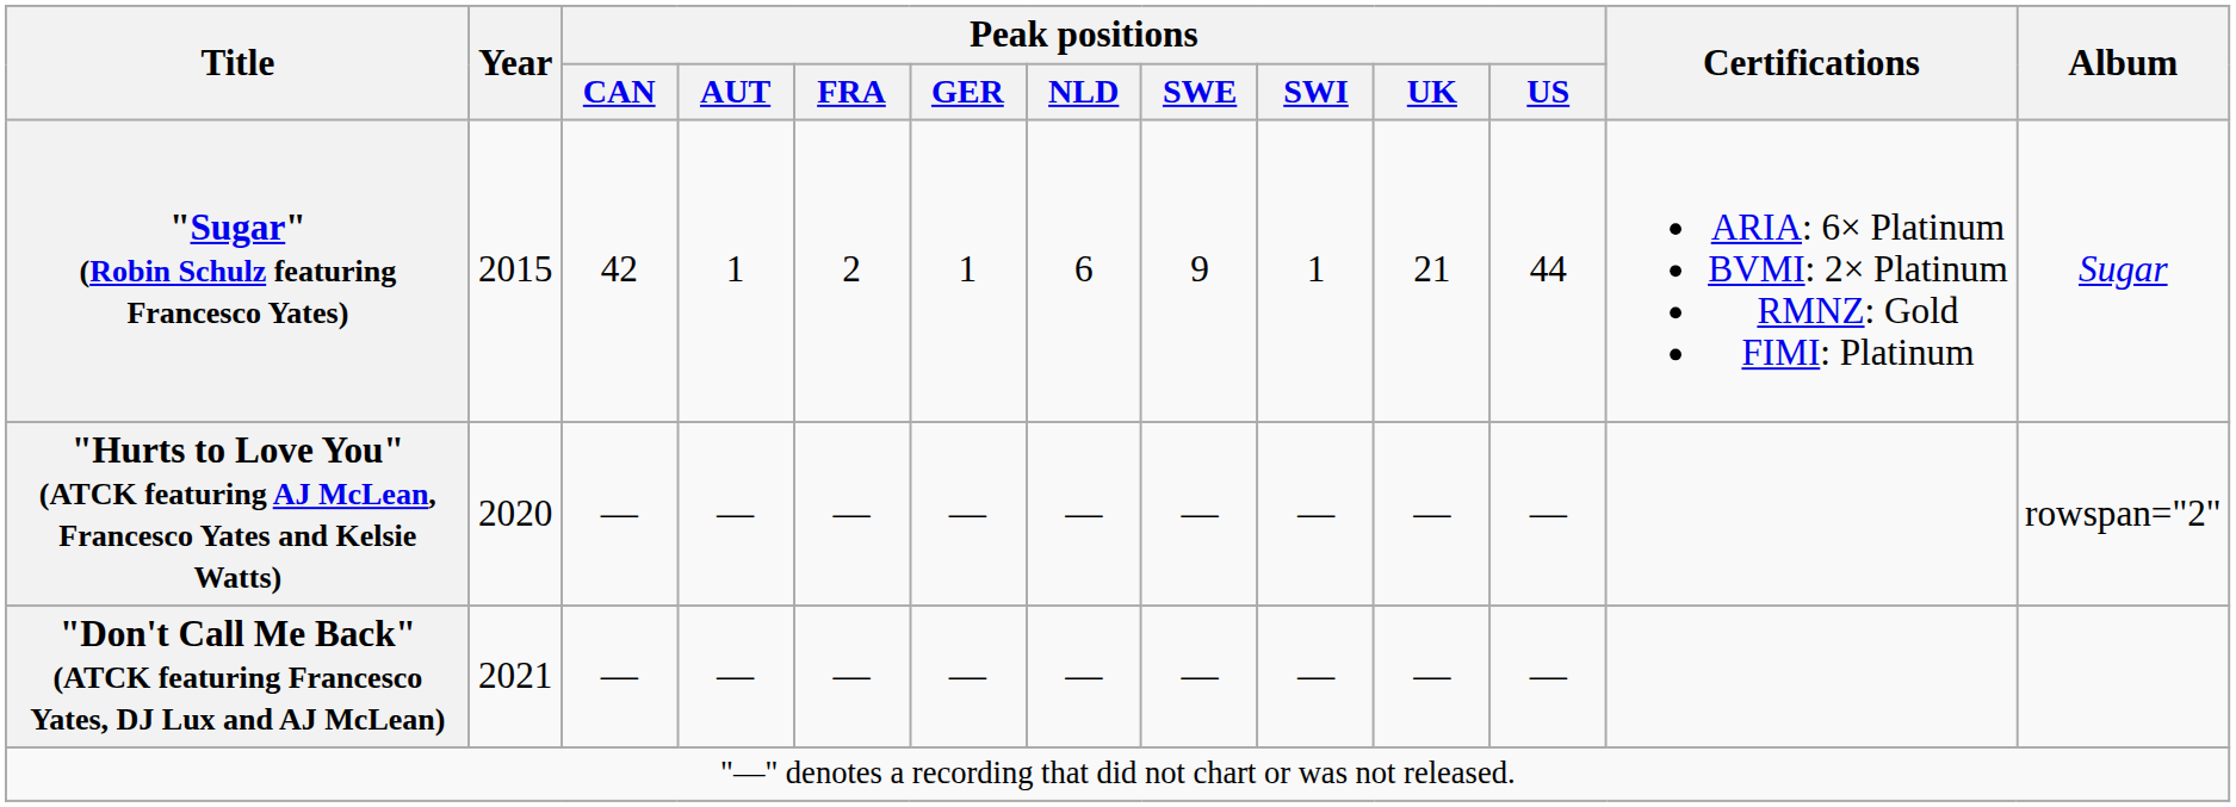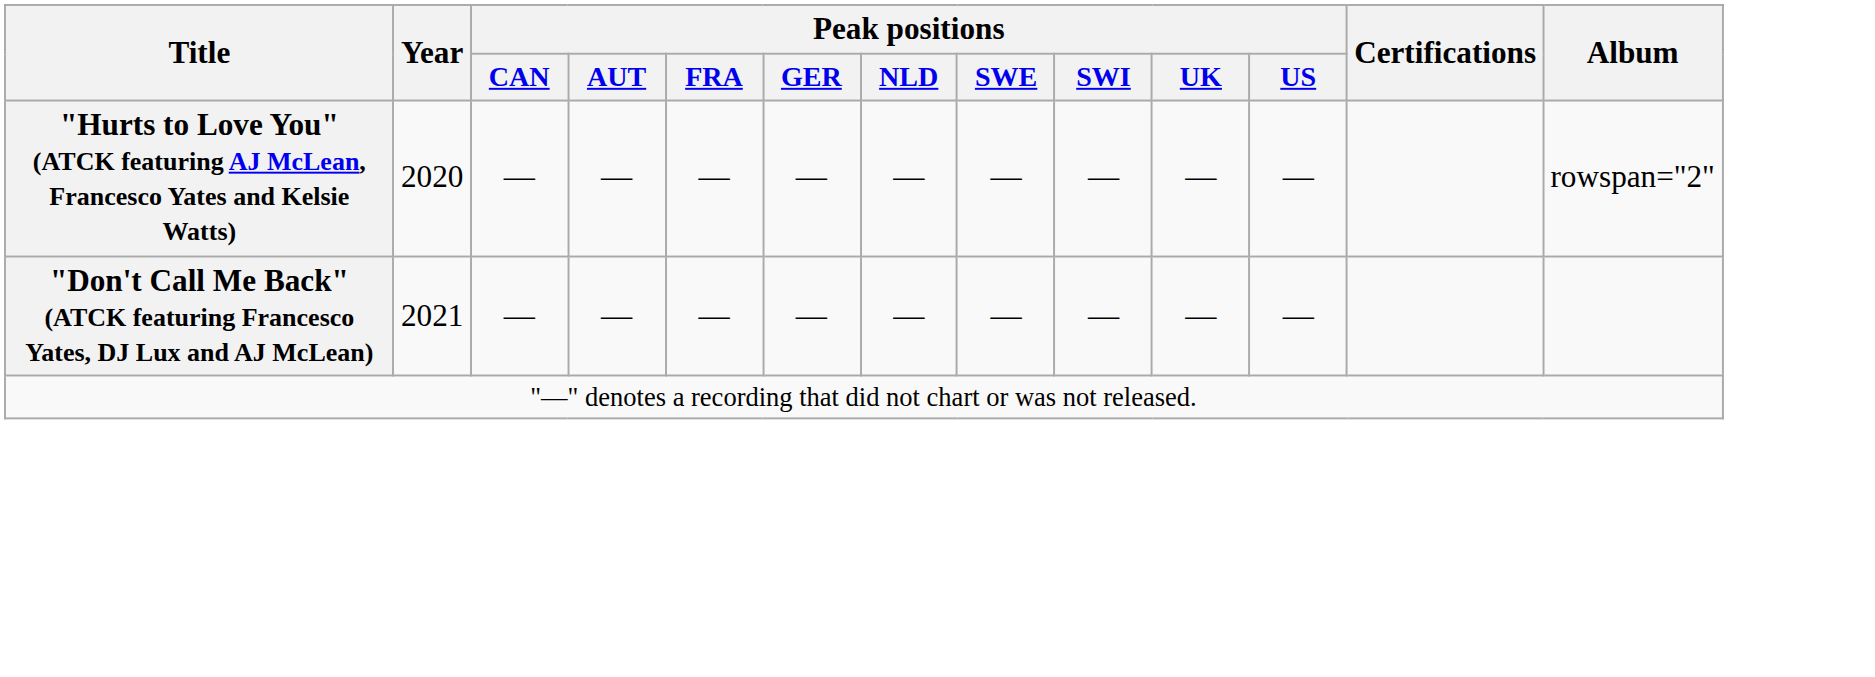- row: "Sugar" (Robin Schulz featuring Francesco Yates) | 2015 | 42 | 1 | 2 | 1 | 6 | 9 | 1 | 21 | 44 | ARIA: 6× Platinum BVMI: 2× Platinum RMNZ: Gold FIMI: Platinum | Sugar
